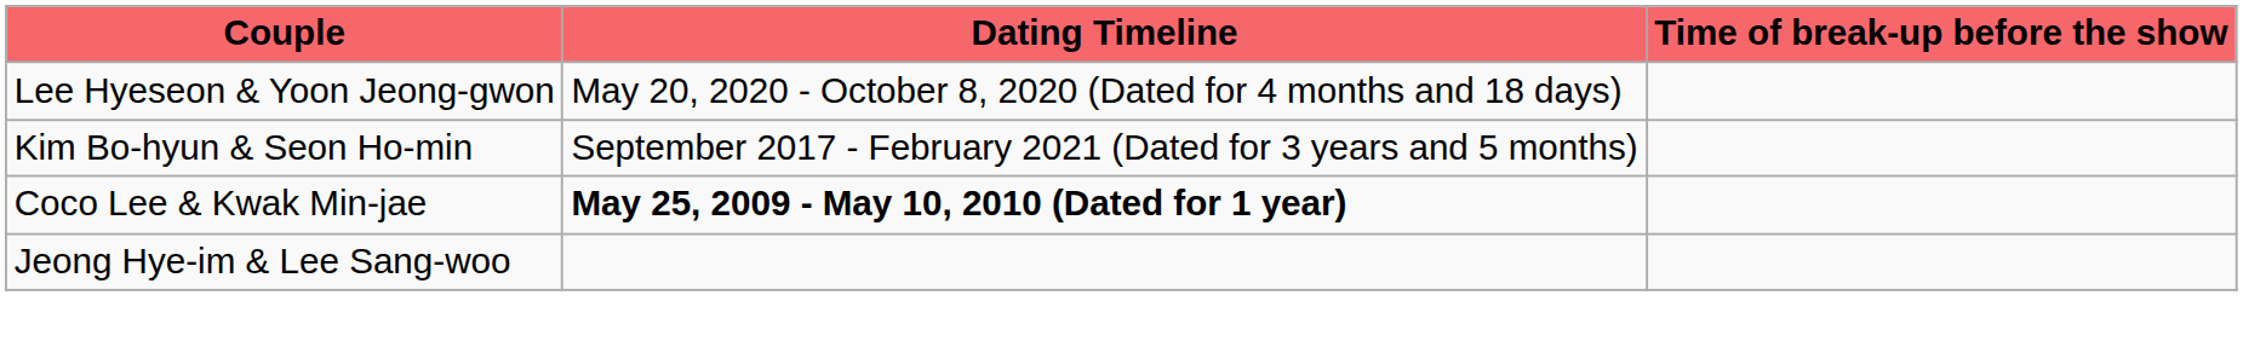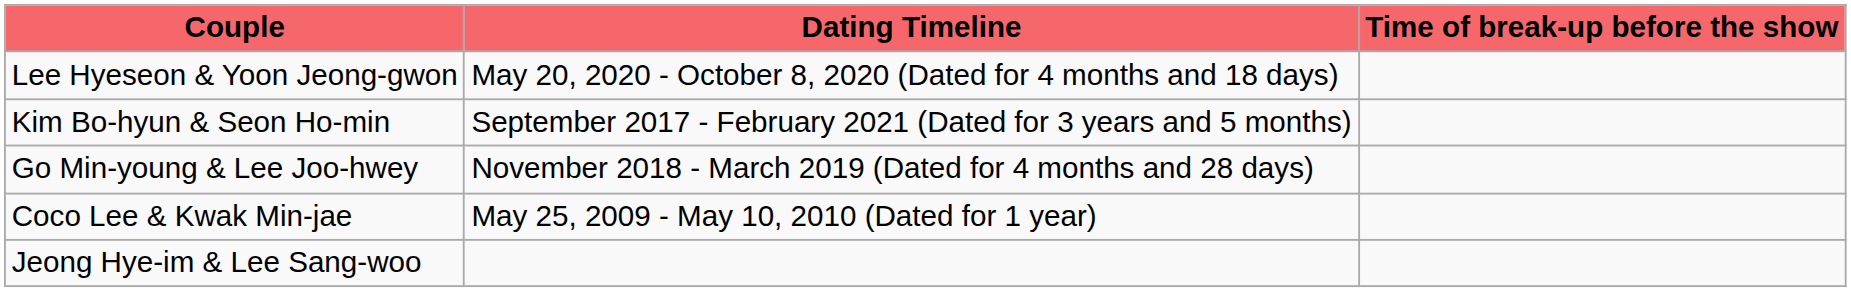+ row: Go Min-young & Lee Joo-hwey | November 2018 - March 2019 (Dated for 4 months and 28 days)
Coco Lee & Kwak Min-jae | column 2: bold -> normal
